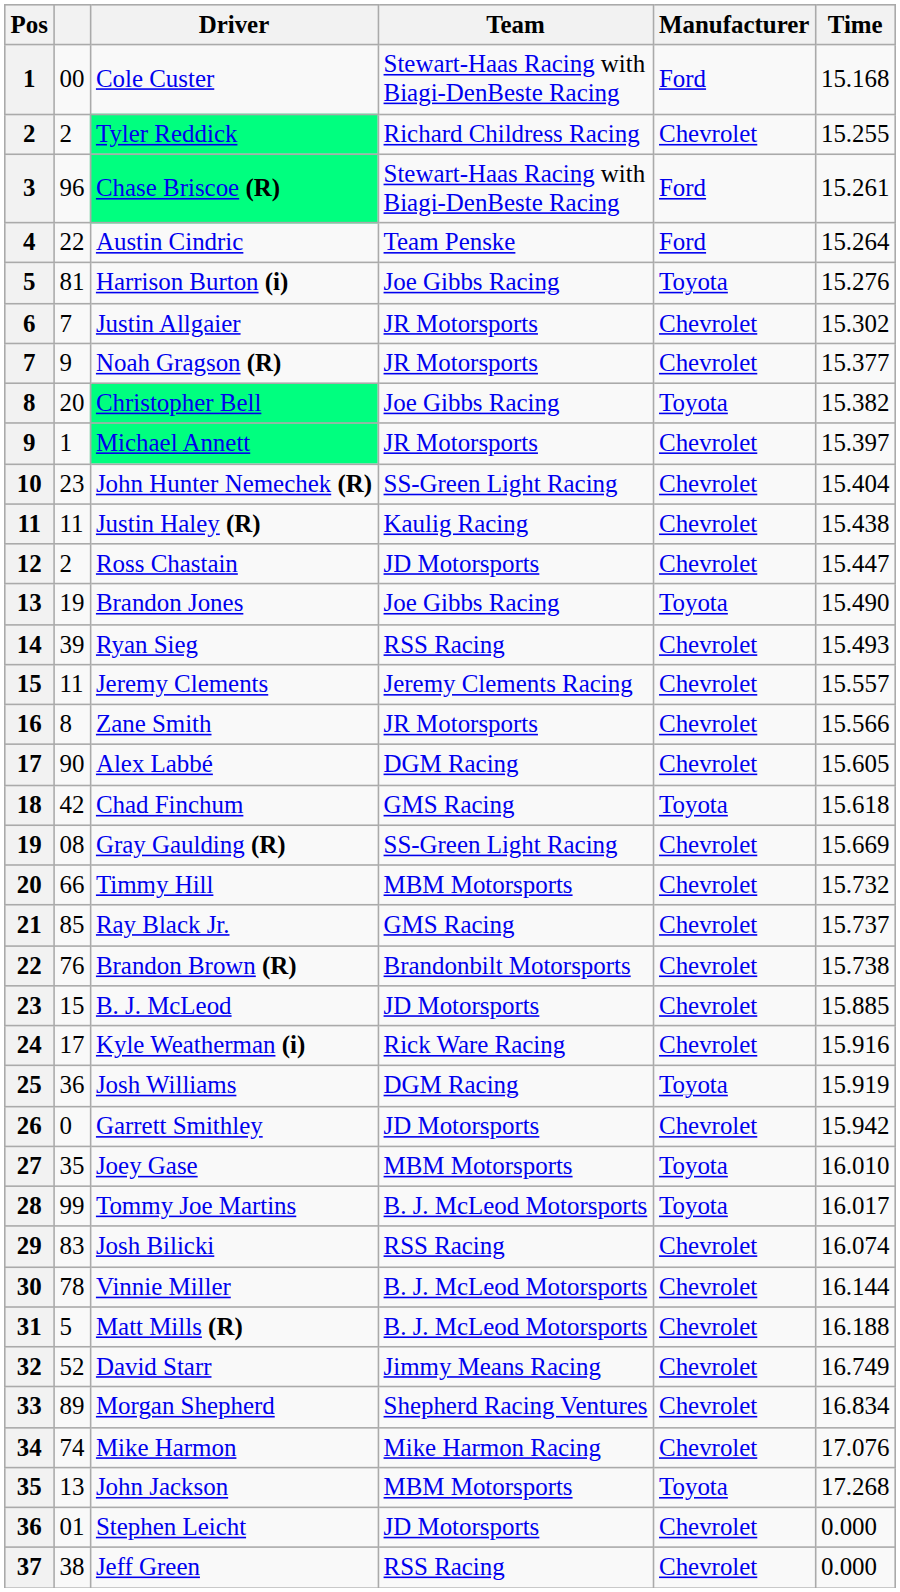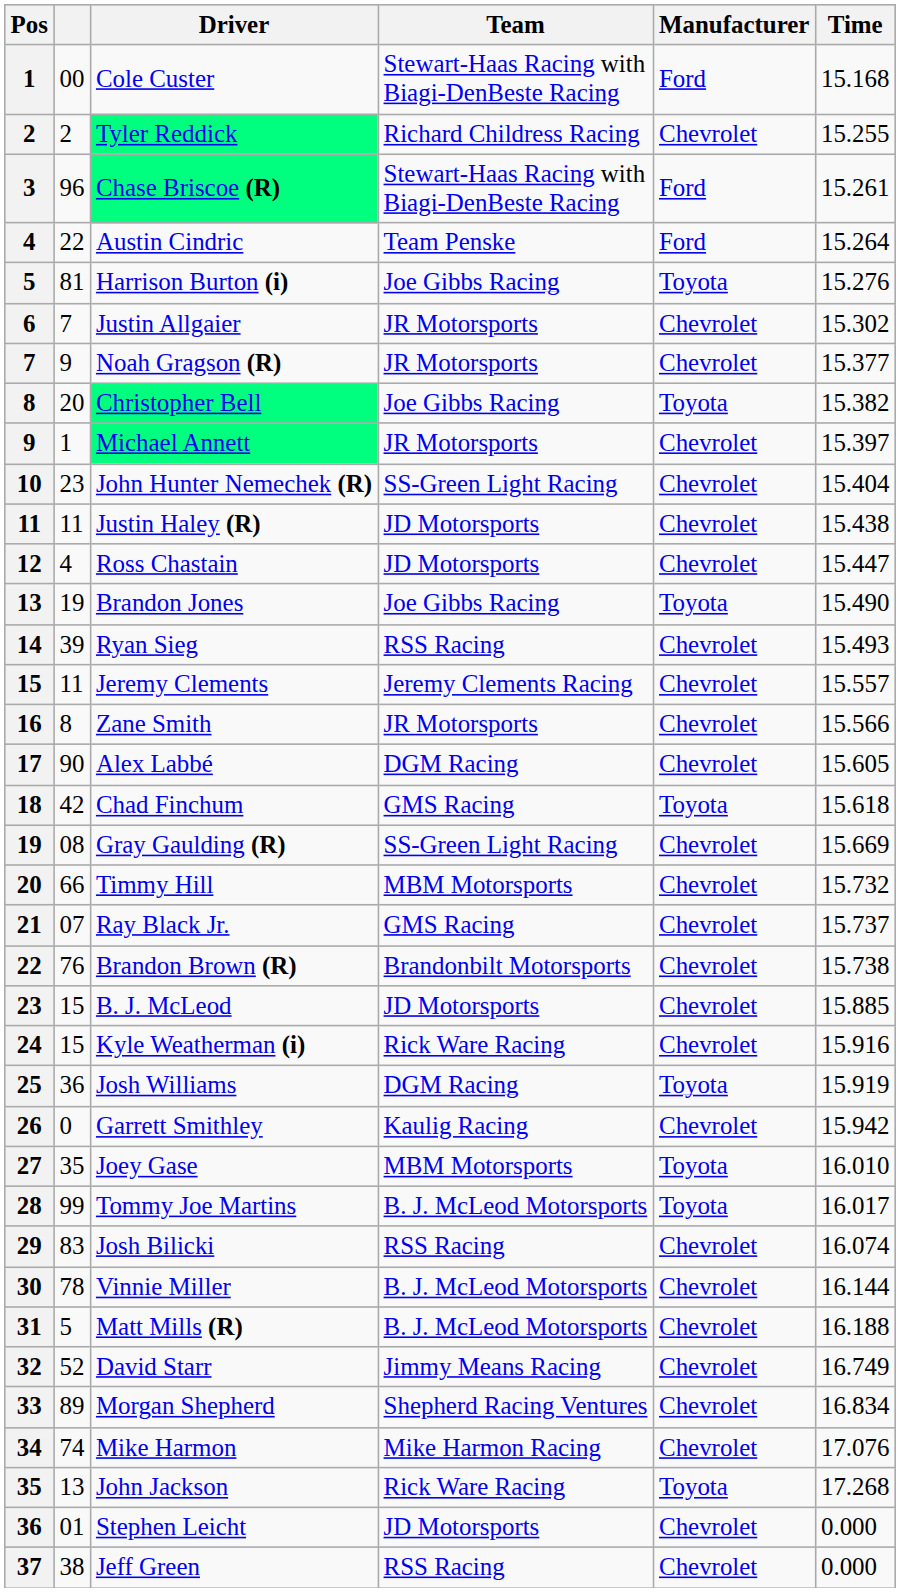Justin Haley (R) | Team: Kaulig Racing -> JD Motorsports
Ross Chastain | column 2: 2 -> 4
Ray Black Jr. | column 2: 85 -> 07
Kyle Weatherman (i) | column 2: 17 -> 15
Garrett Smithley | Team: JD Motorsports -> Kaulig Racing
John Jackson | Team: MBM Motorsports -> Rick Ware Racing
